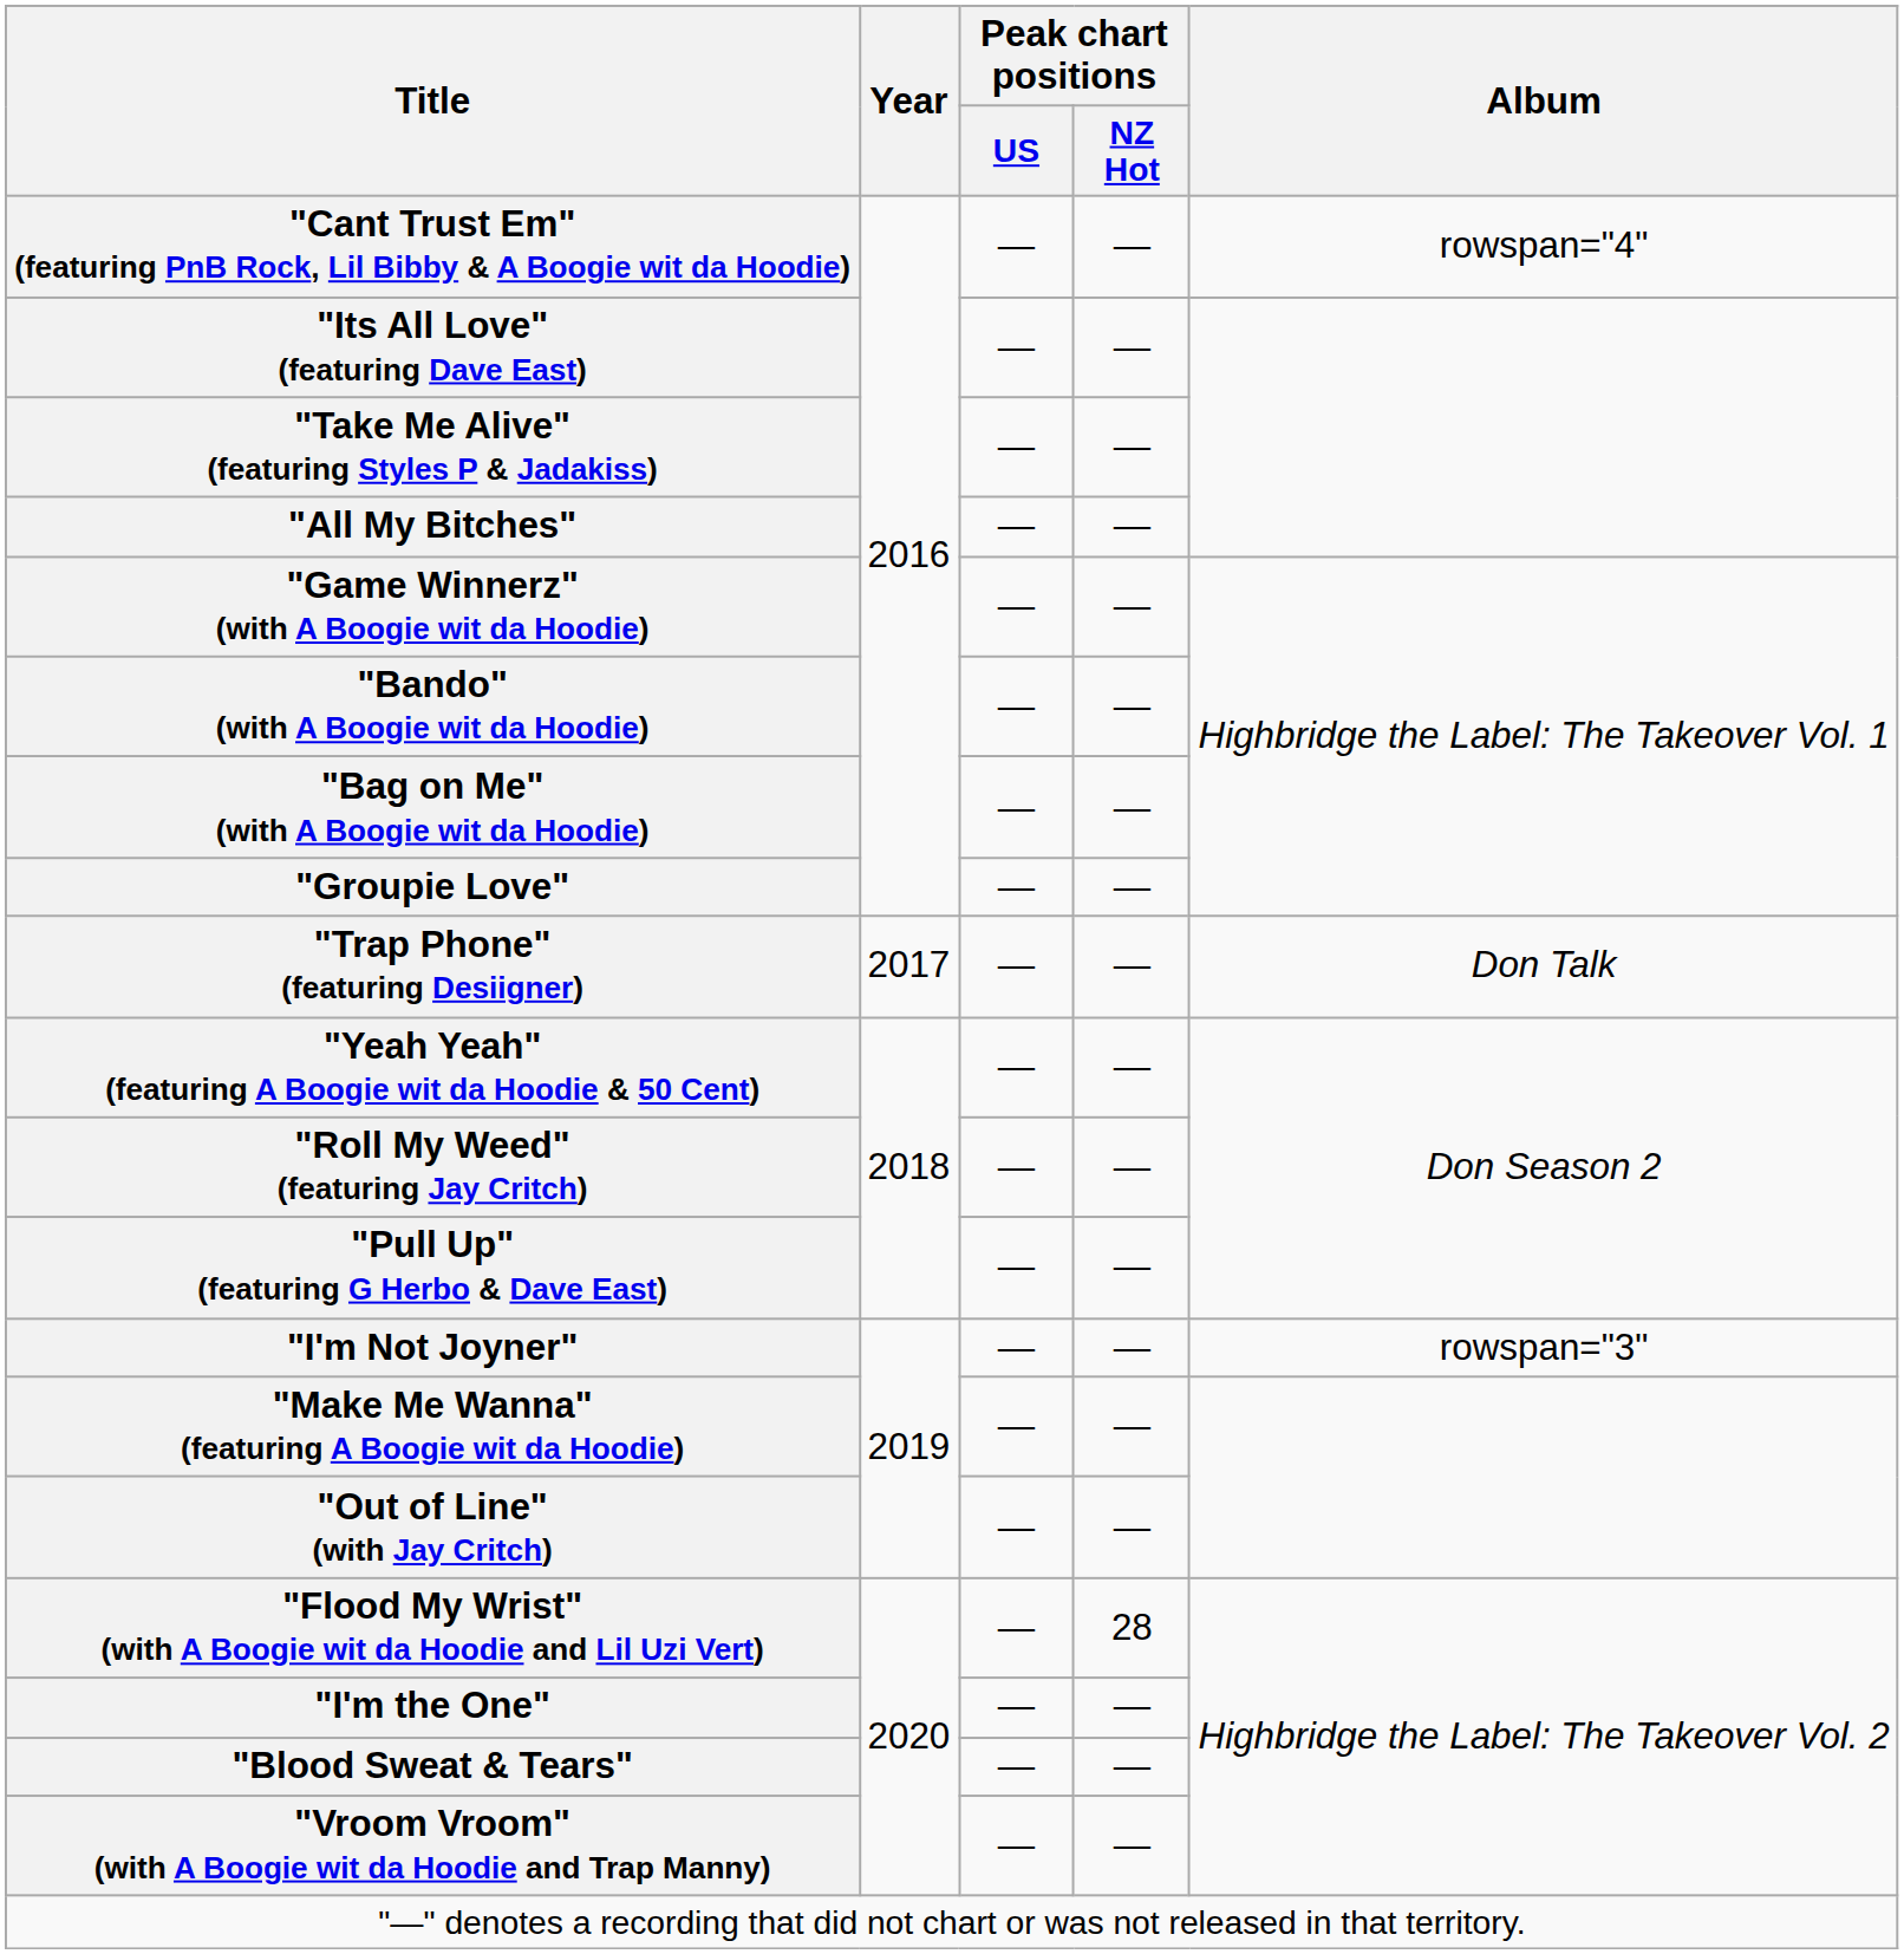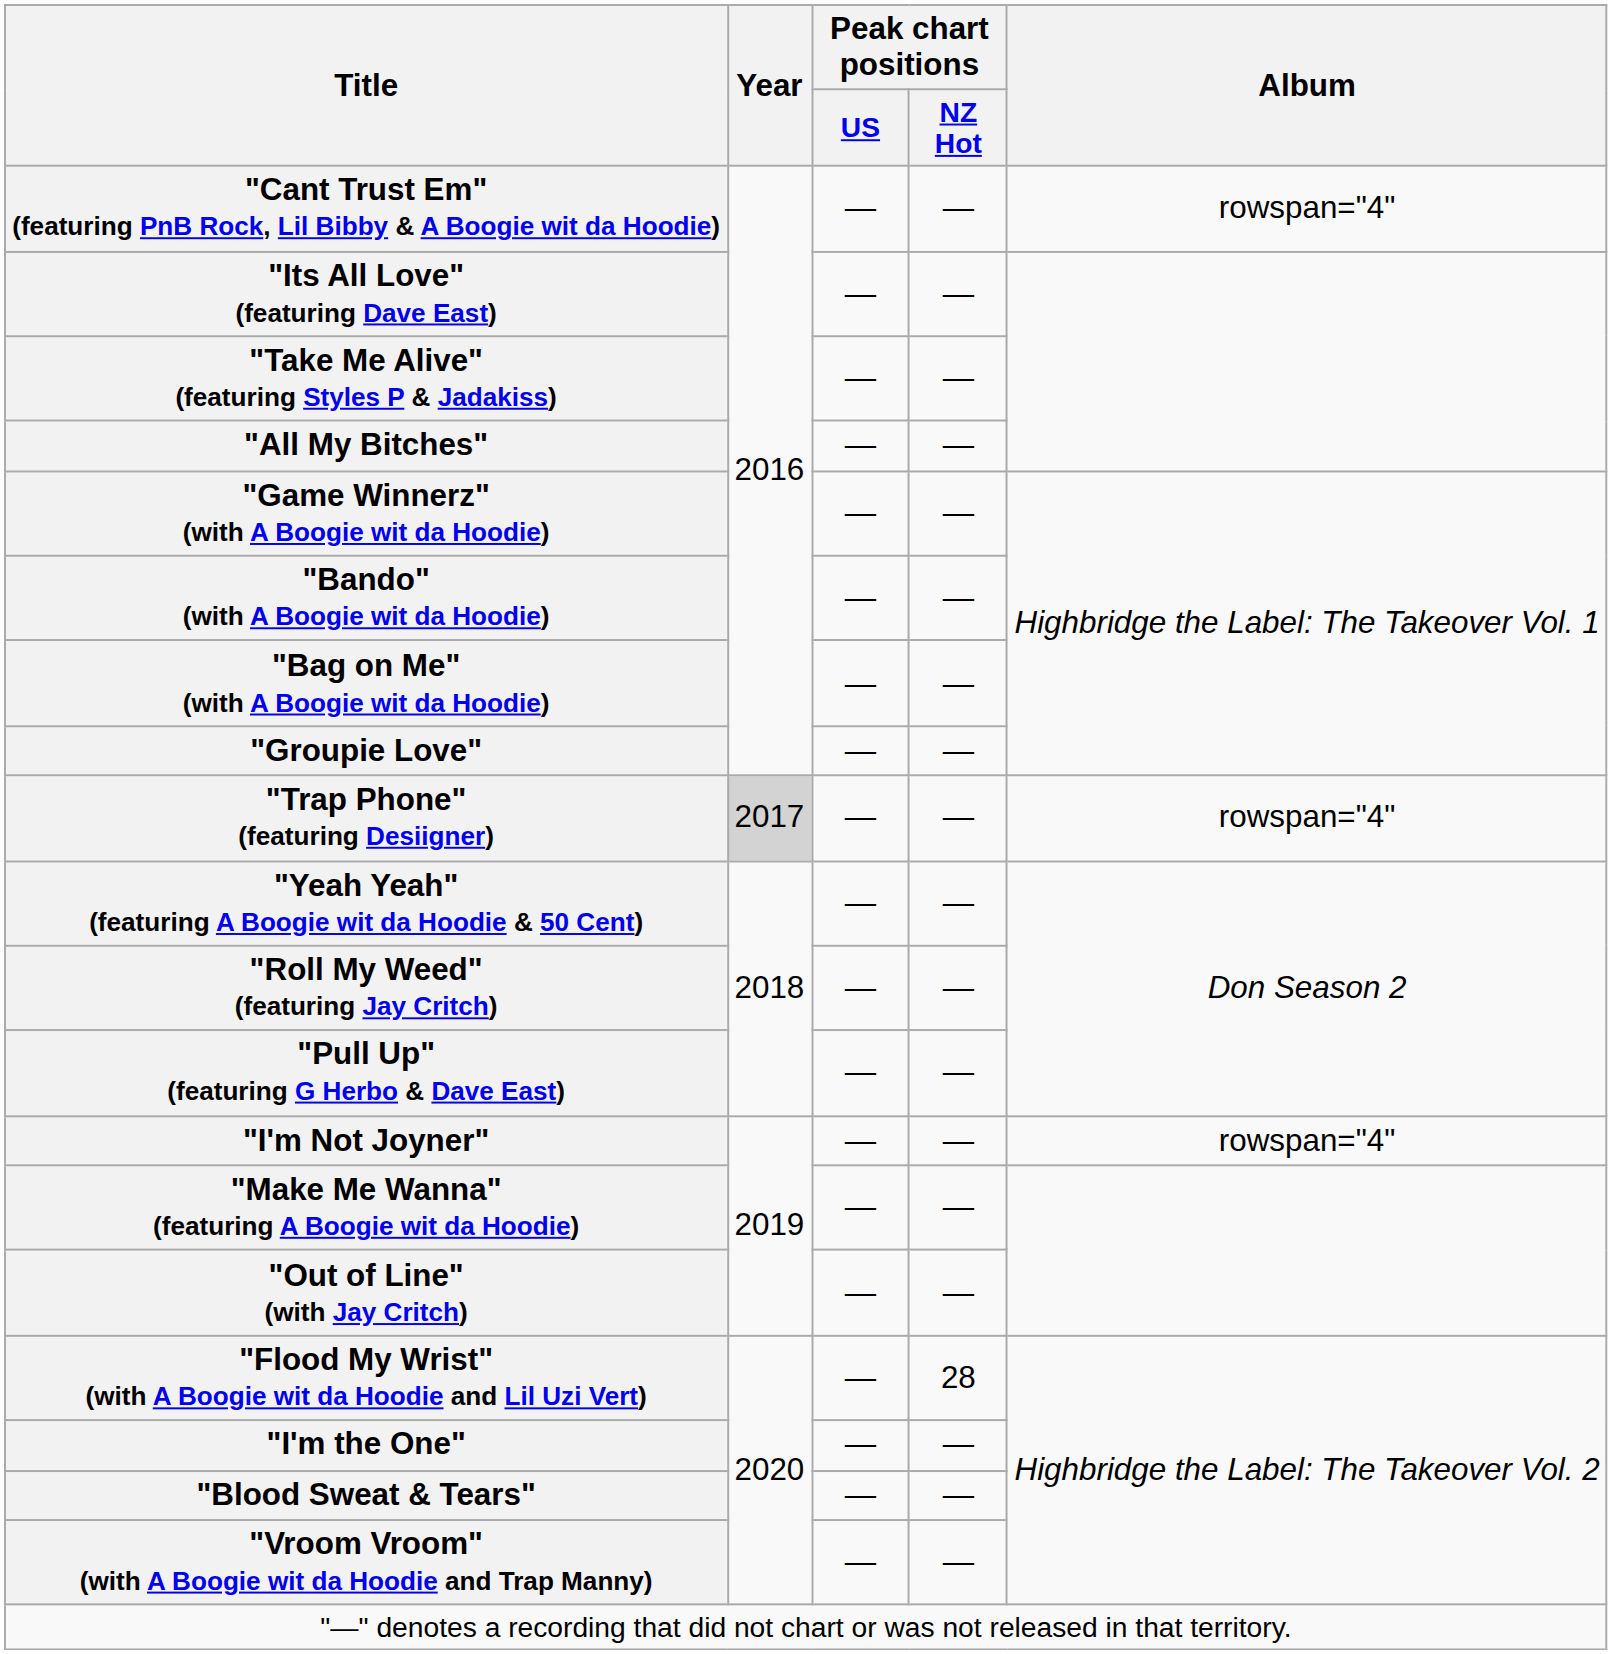"Trap Phone" (featuring Desiigner) | Year: no background -> lightgrey background
"Trap Phone" (featuring Desiigner) | Album: Don Talk -> rowspan="4"
"I'm Not Joyner" | Album: rowspan="3" -> rowspan="4"
